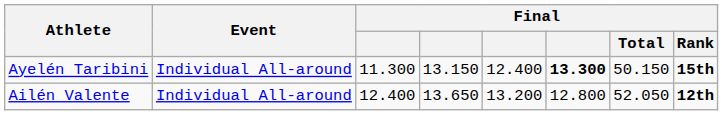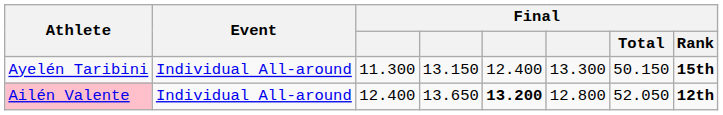row 3 | column 6: bold -> normal
row 4 | Athlete: no background -> pink background
row 4 | column 5: normal -> bold
